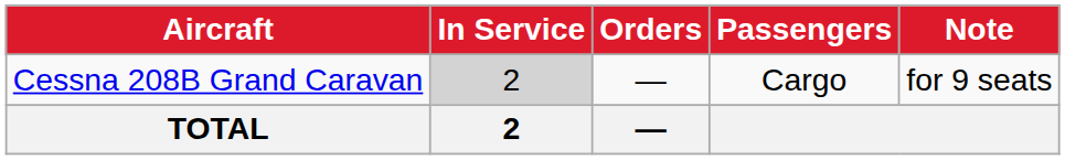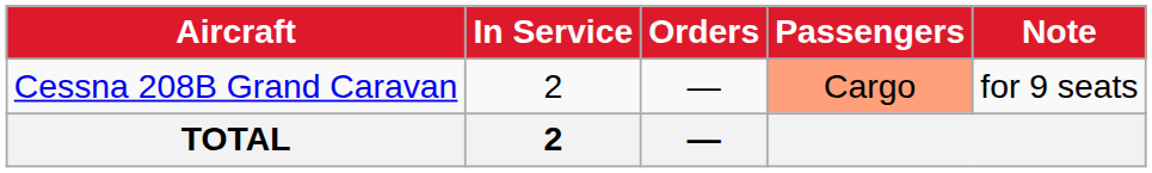Cessna 208B Grand Caravan | In Service: lightgrey background -> no background
Cessna 208B Grand Caravan | Passengers: no background -> lightsalmon background
